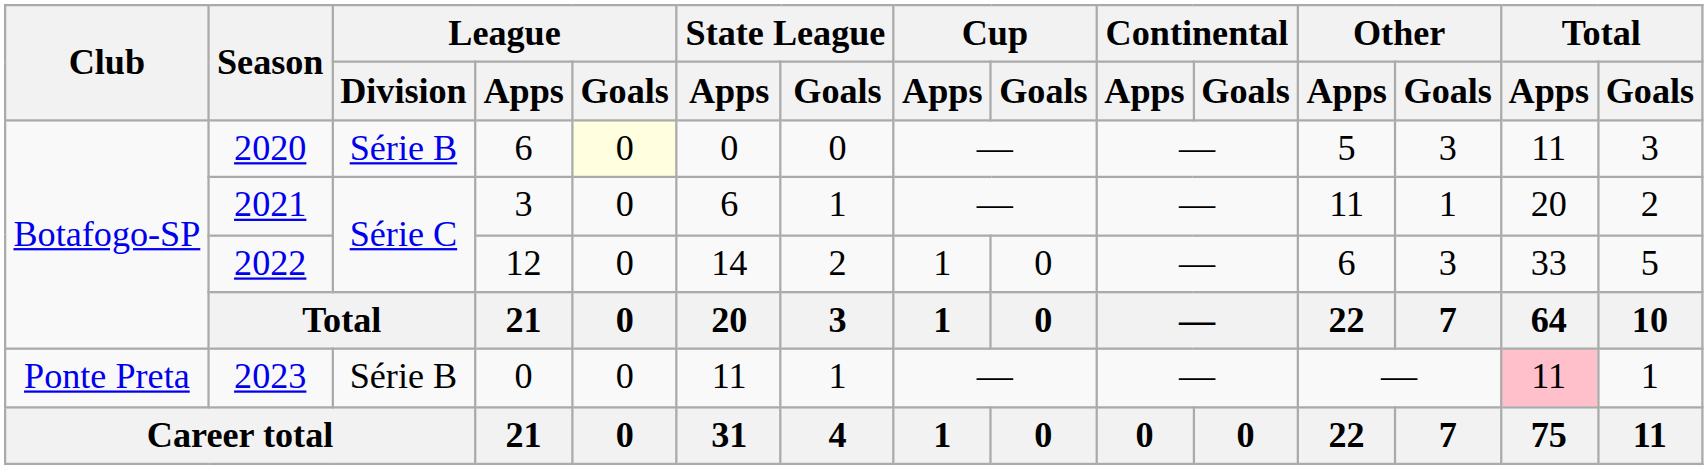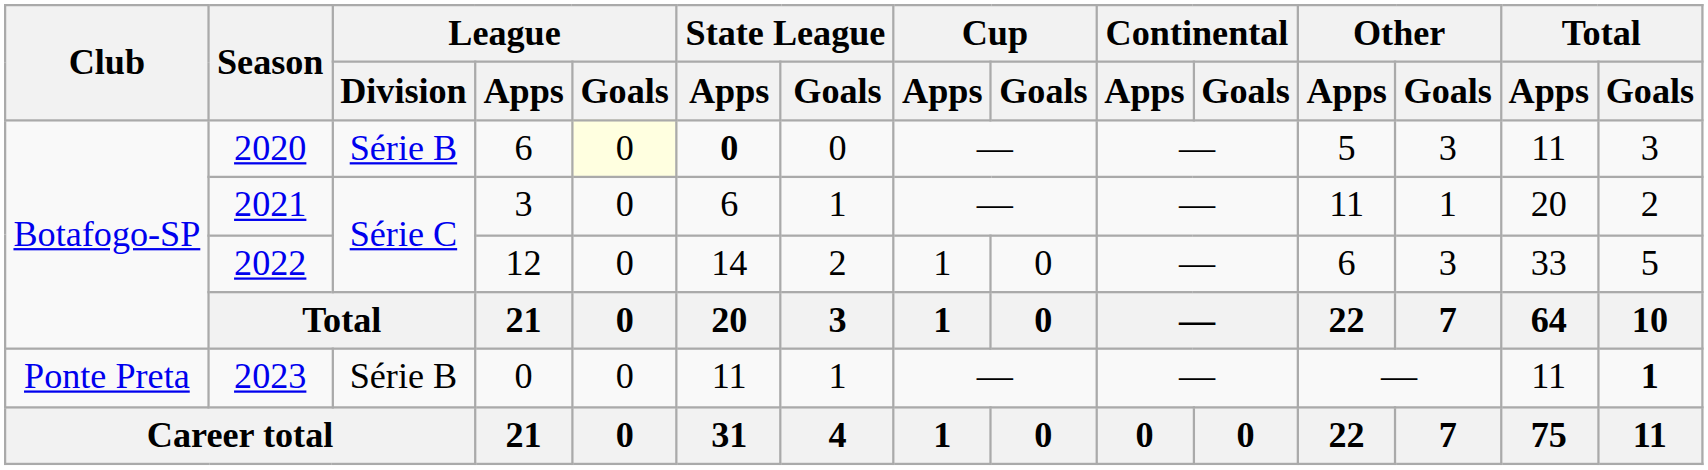2020 | State League / Apps: normal -> bold
2023 | Total / Apps: pink background -> no background
2023 | Total / Goals: normal -> bold
